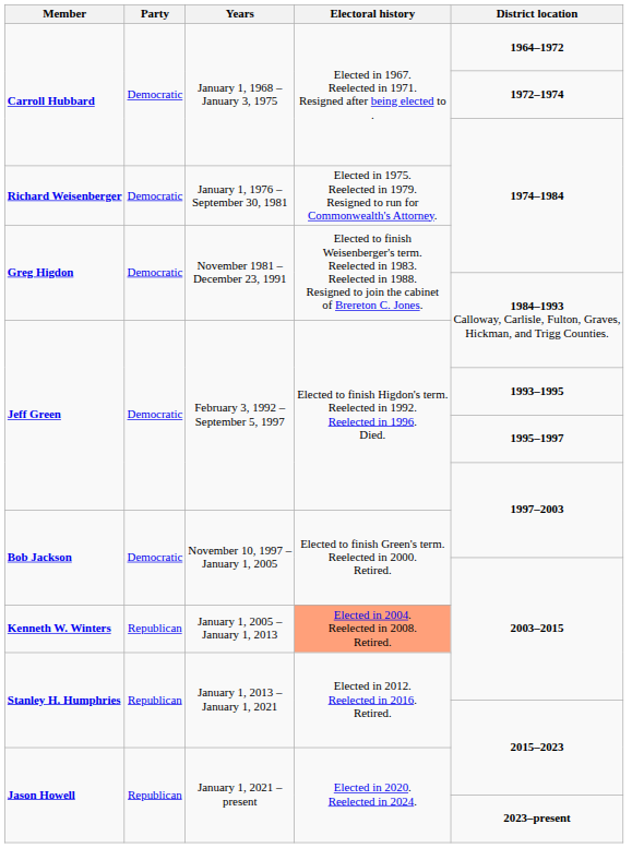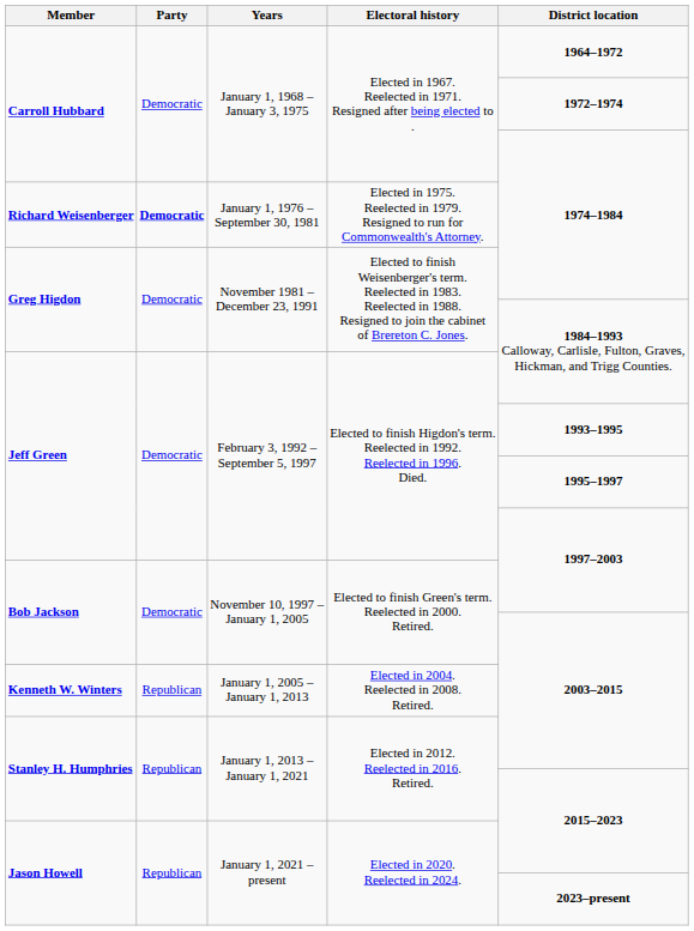Richard Weisenberger | Party: normal -> bold
Kenneth W. Winters | Electoral history: lightsalmon background -> no background
